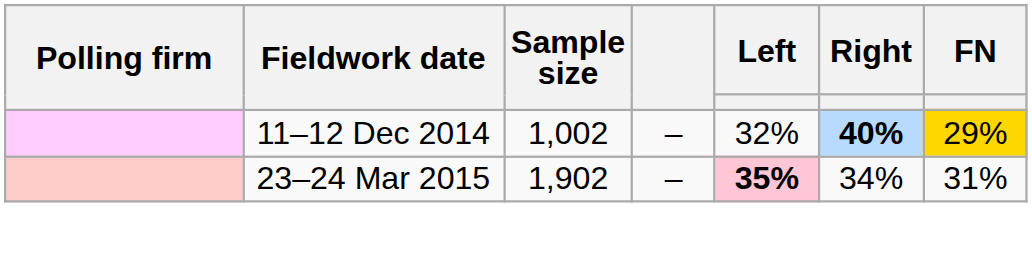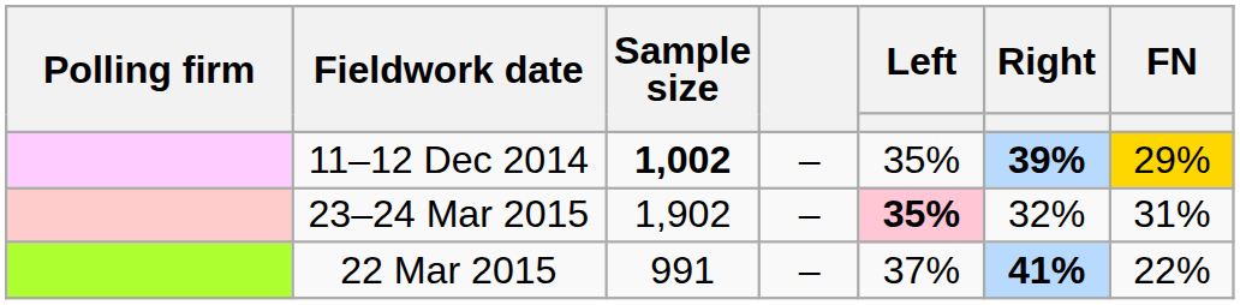11–12 Dec 2014 | Sample size: normal -> bold
11–12 Dec 2014 | Left: 32% -> 35%
11–12 Dec 2014 | Right: 40% -> 39%
23–24 Mar 2015 | Right: 34% -> 32%
+ row: 22 Mar 2015 | 991 | – | 37% | 41% | 22%
